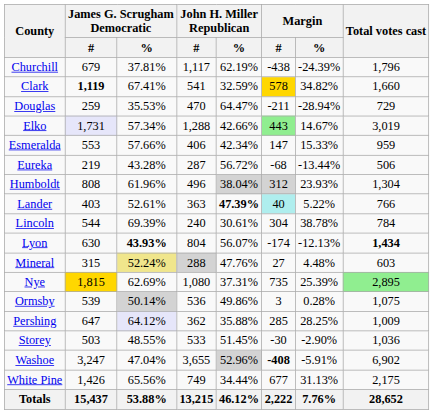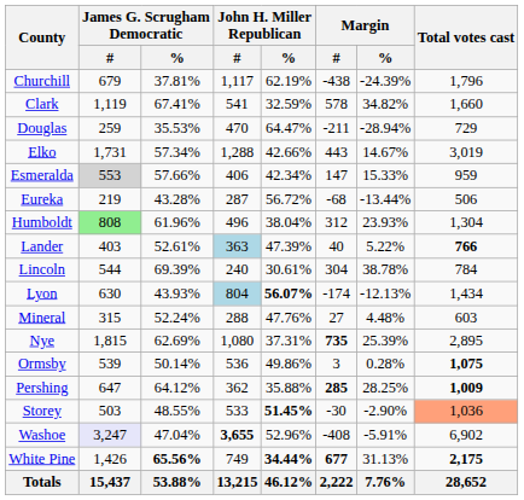Clark | James G. Scrugham Democratic / #: bold -> normal
Clark | Margin / #: gold background -> no background
Elko | James G. Scrugham Democratic / #: lavender background -> no background
Elko | Margin / #: lightgreen background -> no background
Esmeralda | James G. Scrugham Democratic / #: no background -> lightgrey background
Humboldt | James G. Scrugham Democratic / #: no background -> lightgreen background
Humboldt | John H. Miller Republican / %: lightgrey background -> no background
Humboldt | Margin / #: lightgrey background -> no background
Lander | John H. Miller Republican / #: no background -> lightblue background
Lander | John H. Miller Republican / %: bold -> normal
Lander | Margin / #: paleturquoise background -> no background
Lander | Total votes cast: normal -> bold
Lyon | James G. Scrugham Democratic / %: bold -> normal
Lyon | John H. Miller Republican / #: no background -> lightblue background
Lyon | John H. Miller Republican / %: normal -> bold
Lyon | Total votes cast: bold -> normal
Mineral | James G. Scrugham Democratic / %: khaki background -> no background
Mineral | John H. Miller Republican / #: lightgrey background -> no background
Nye | James G. Scrugham Democratic / #: gold background -> no background
Nye | Margin / #: normal -> bold
Nye | Total votes cast: lightgreen background -> no background
Ormsby | James G. Scrugham Democratic / %: lightgrey background -> no background
Ormsby | Total votes cast: normal -> bold
Pershing | James G. Scrugham Democratic / %: lavender background -> no background
Pershing | Margin / #: normal -> bold
Pershing | Total votes cast: normal -> bold
Storey | John H. Miller Republican / %: normal -> bold
Storey | Total votes cast: no background -> lightsalmon background
Washoe | James G. Scrugham Democratic / #: no background -> lavender background
Washoe | John H. Miller Republican / #: normal -> bold
Washoe | John H. Miller Republican / %: lightgrey background -> no background
Washoe | Margin / #: bold -> normal
White Pine | James G. Scrugham Democratic / %: normal -> bold
White Pine | John H. Miller Republican / %: normal -> bold
White Pine | Margin / #: normal -> bold
White Pine | Total votes cast: normal -> bold
